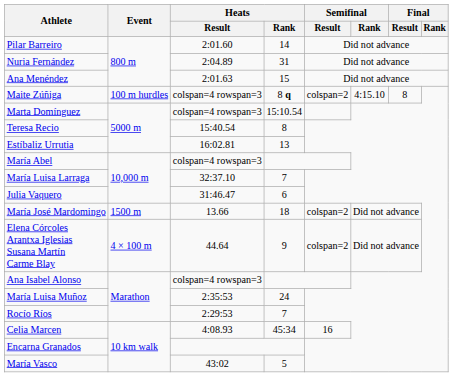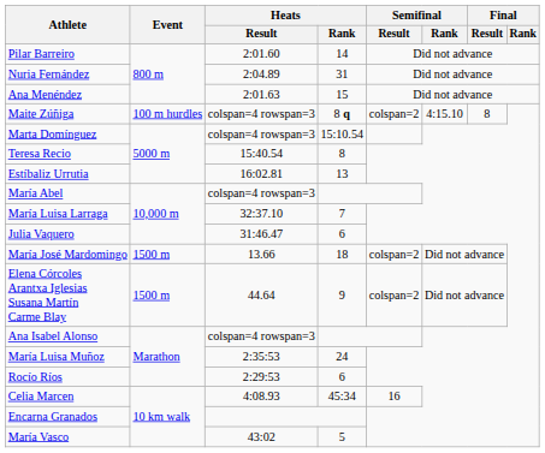Elena Córcoles Arantxa Iglesias Susana Martín Carme Blay | Event: 4 × 100 m -> 1500 m
Rocío Ríos | Heats / Rank: 7 -> 6
